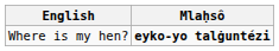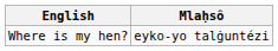Where is my hen? | Mlaḥsô: bold -> normal
